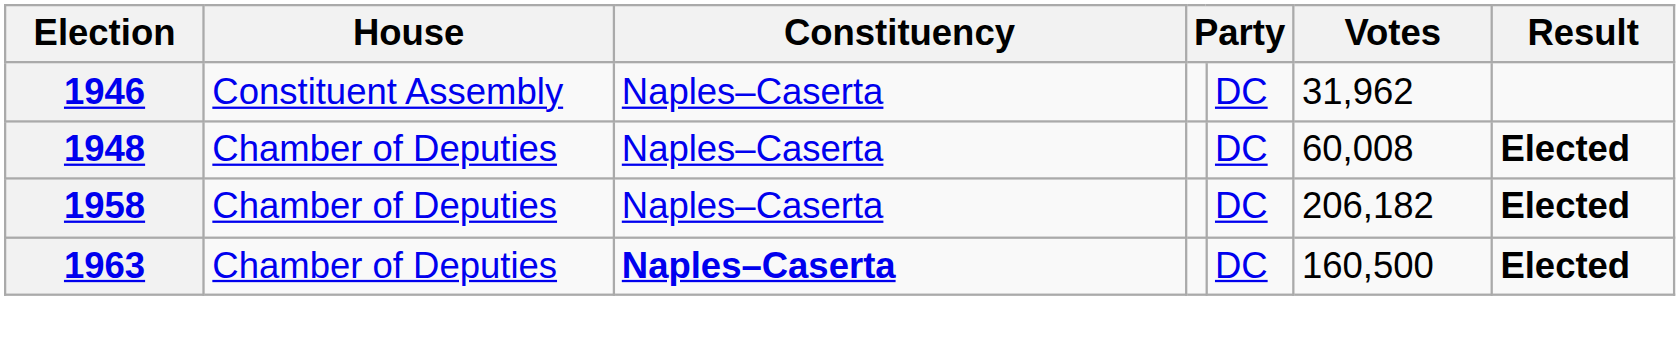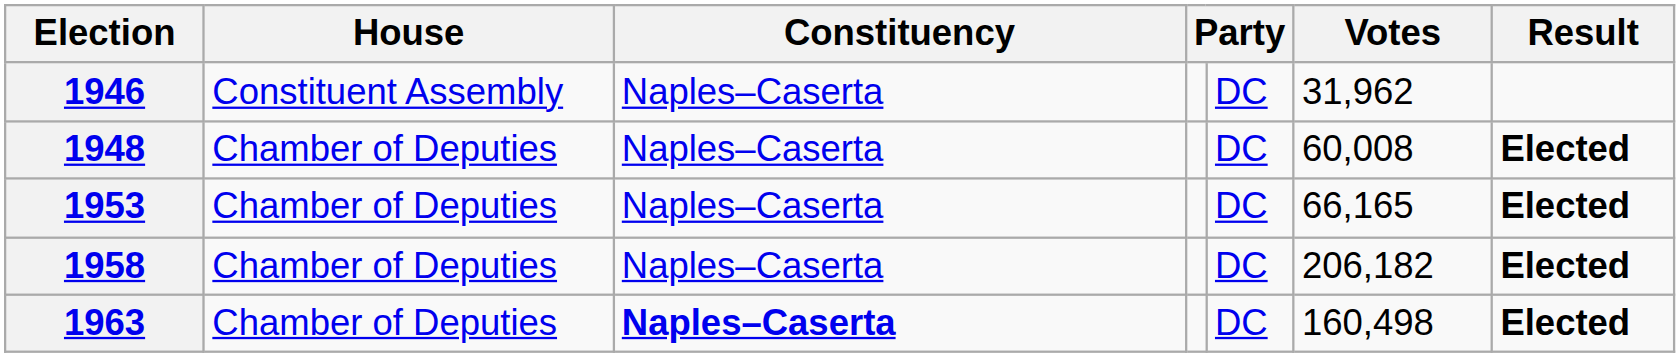+ row: 1953 | Chamber of Deputies | Naples–Caserta | DC | 66,165 | Elected
1963 | Votes: 160,500 -> 160,498
